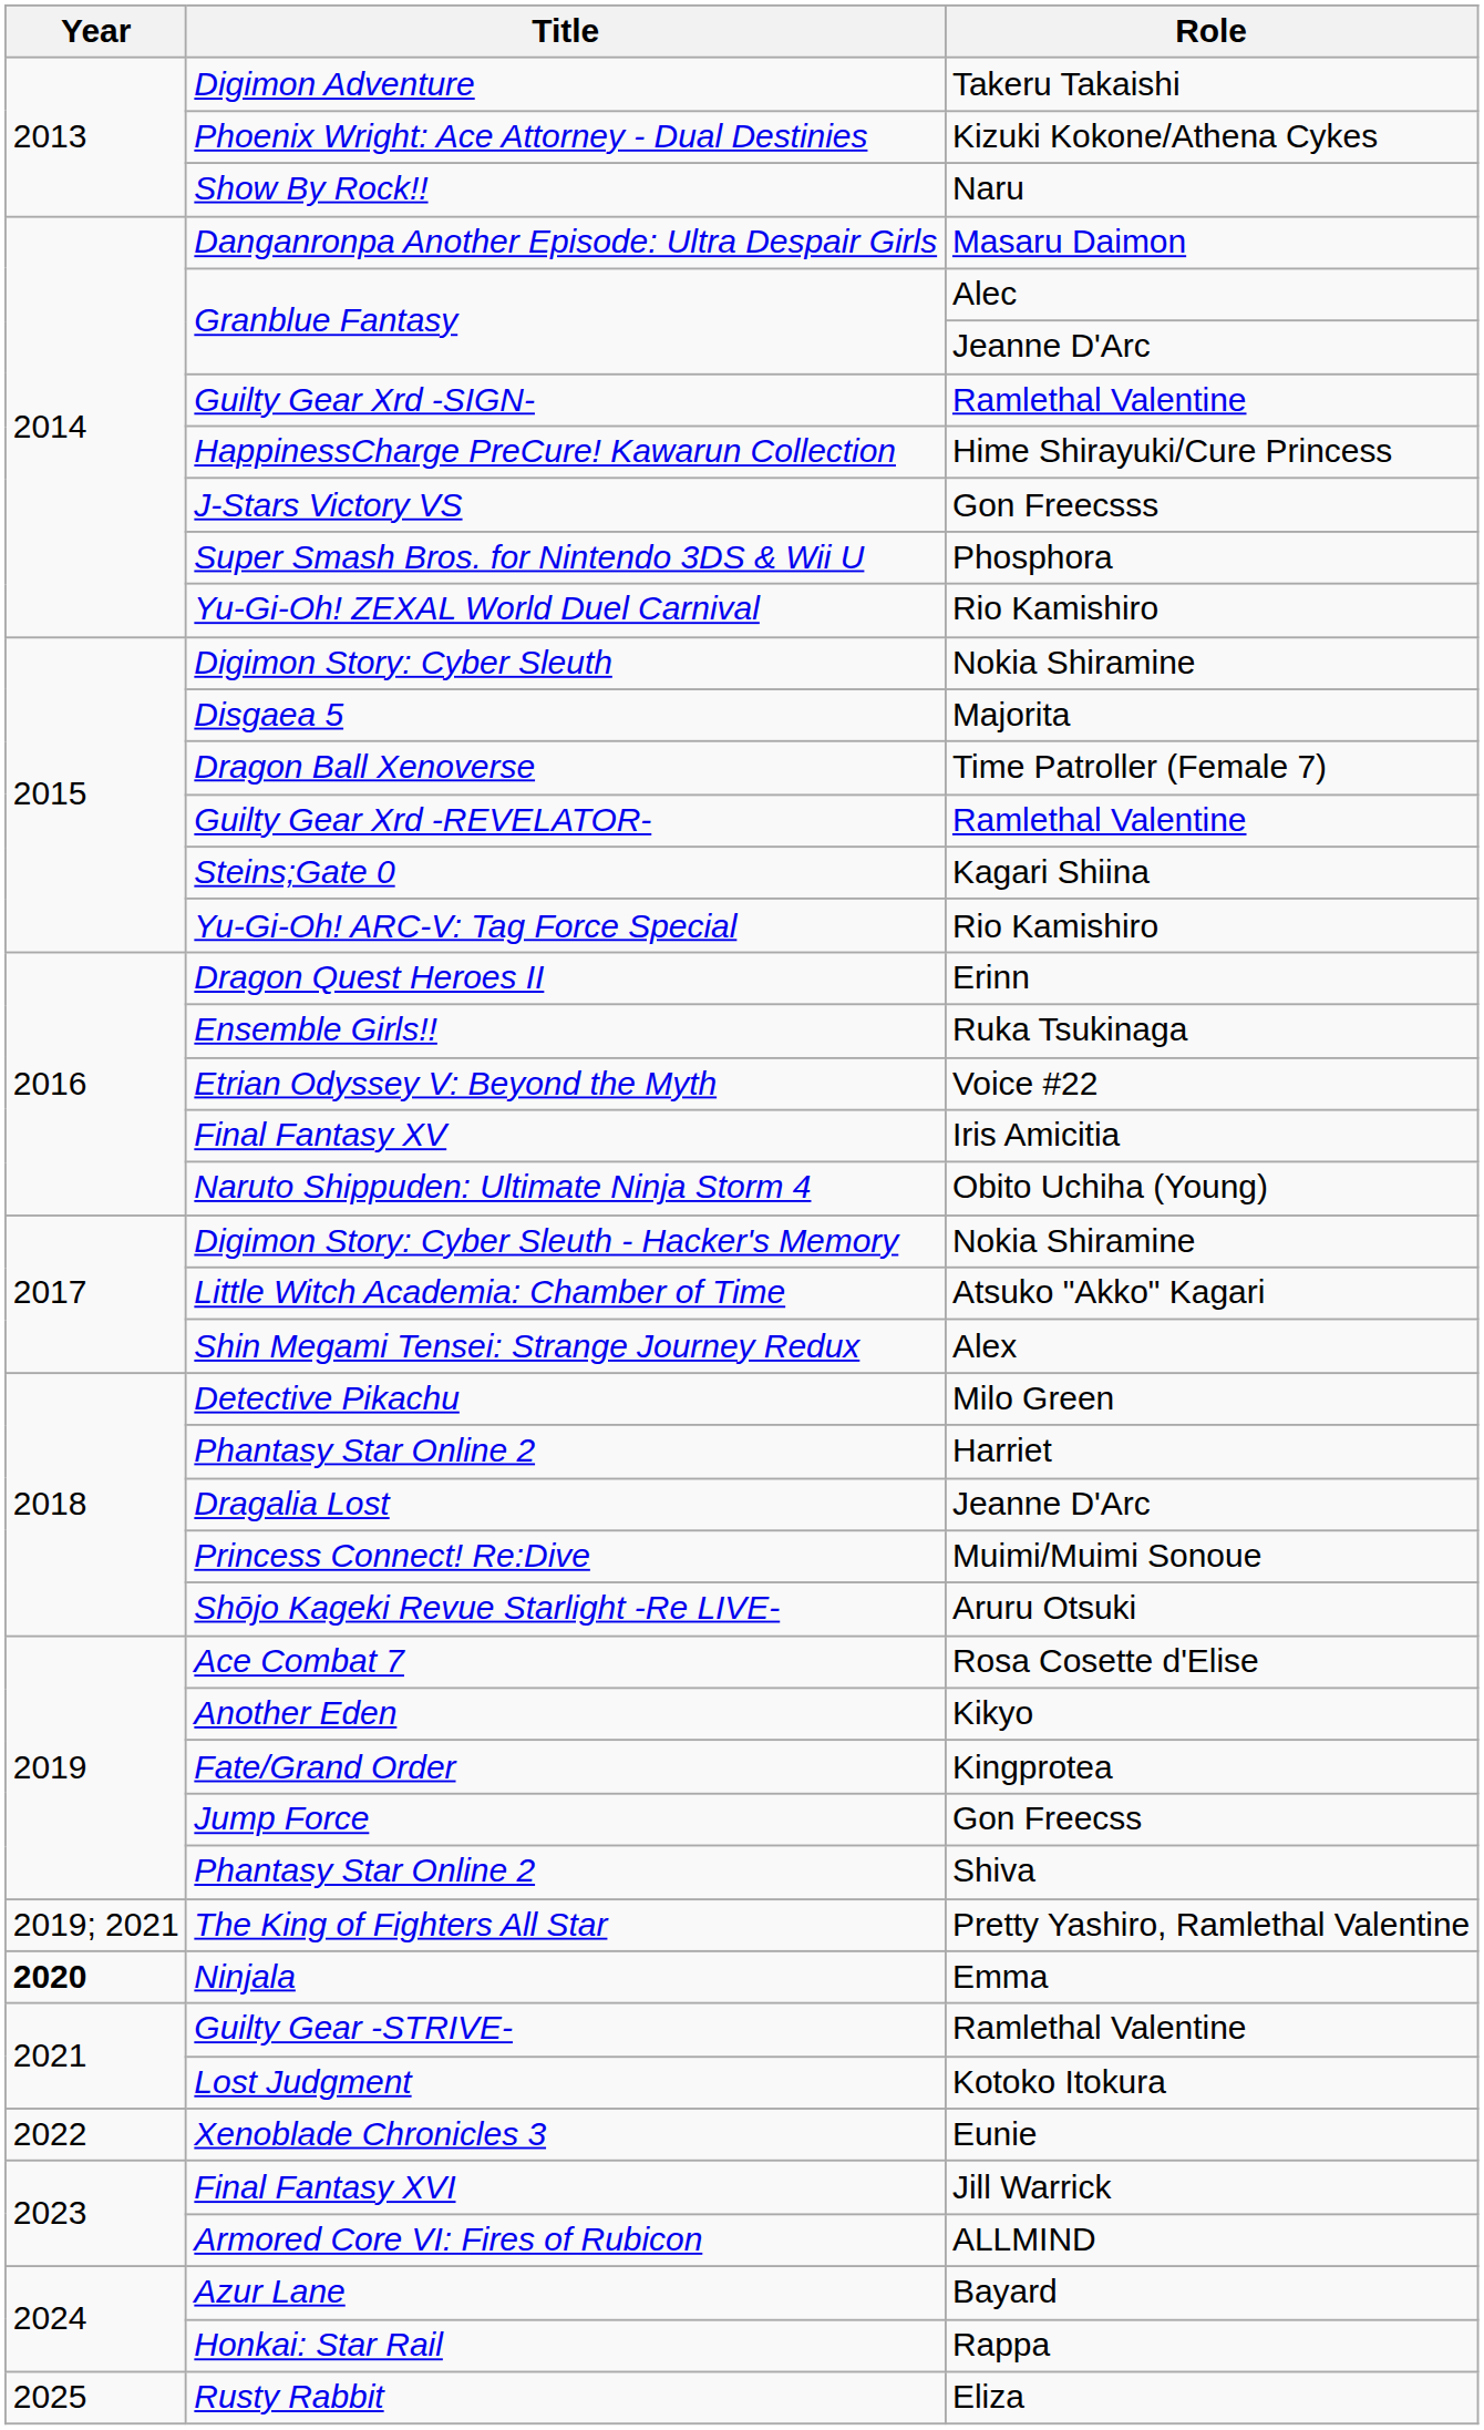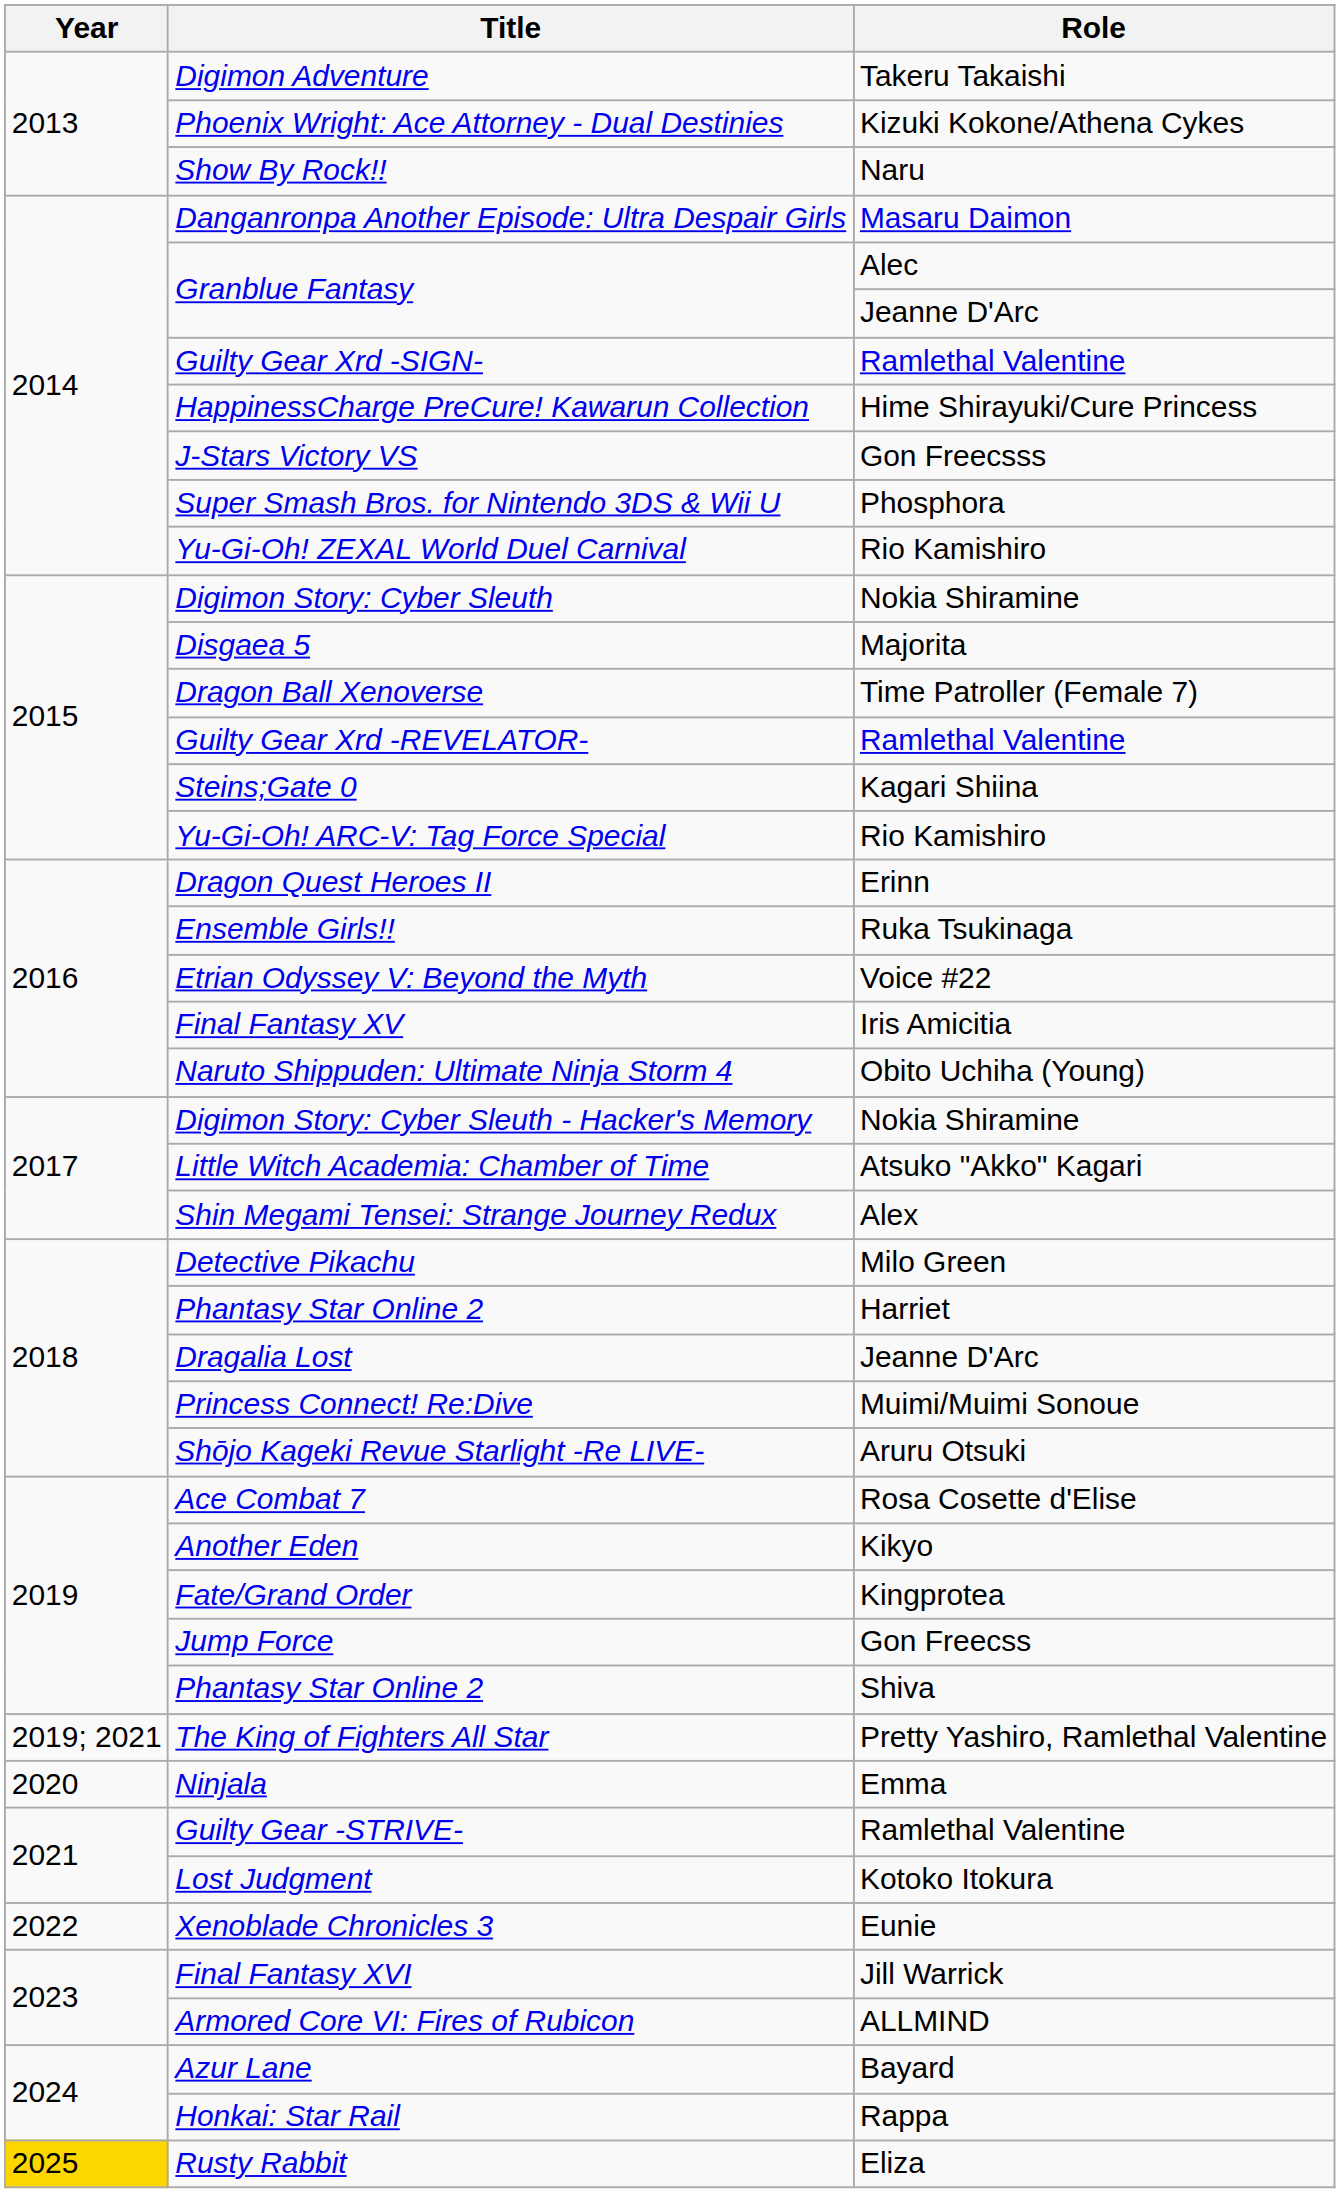Ninjala | Year: bold -> normal
Rusty Rabbit | Year: no background -> gold background
